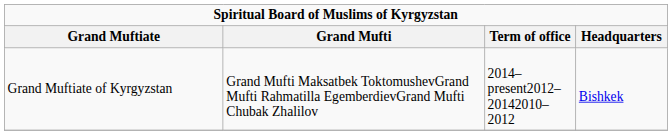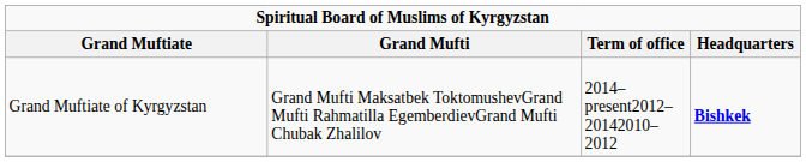Grand Muftiate of Kyrgyzstan | Headquarters: normal -> bold
